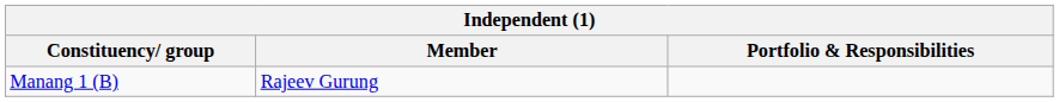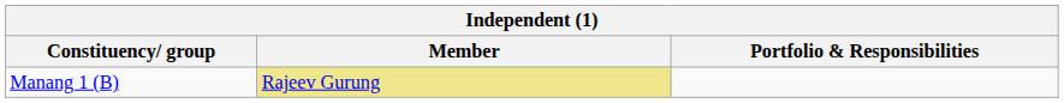Manang 1 (B) | Member: no background -> khaki background
